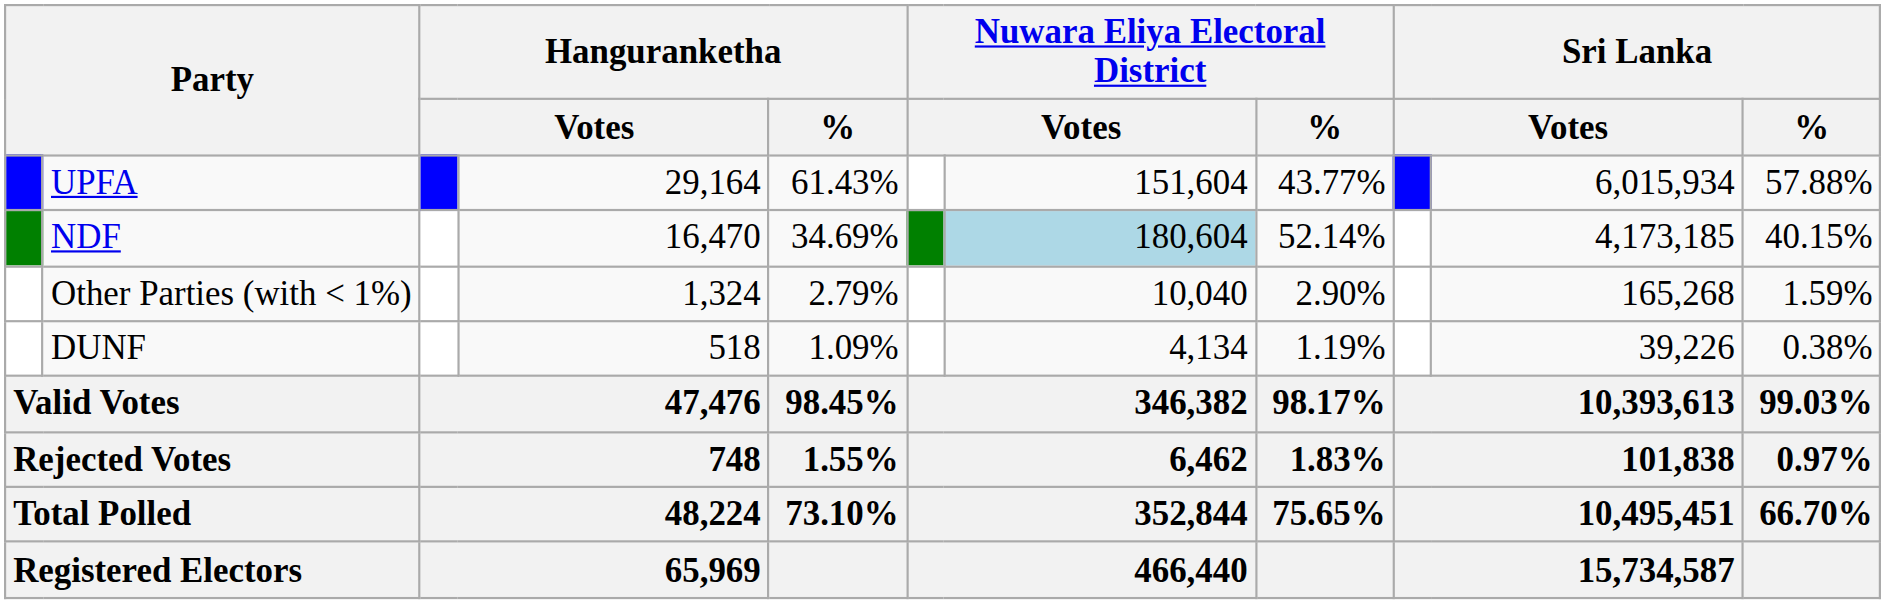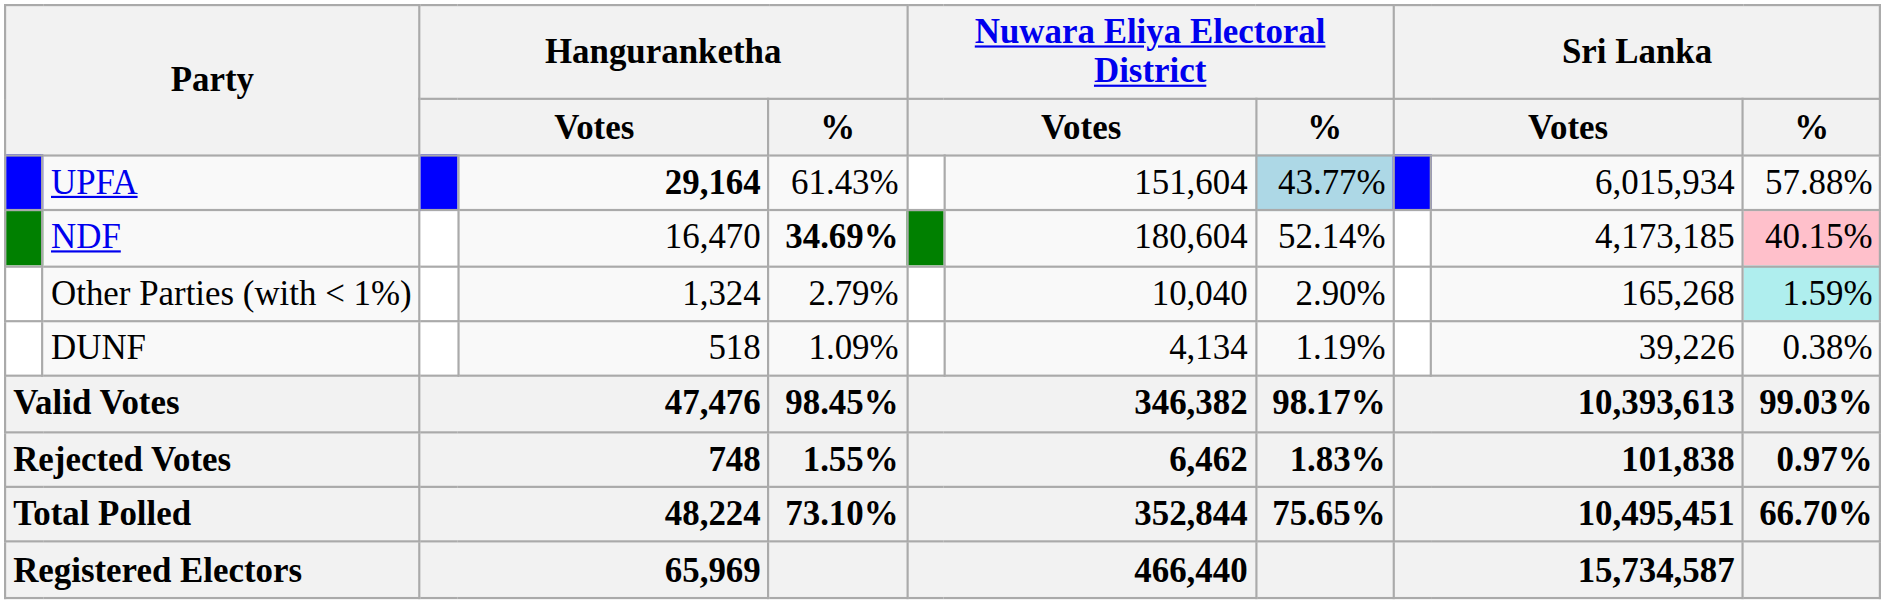UPFA | column 4: normal -> bold
UPFA | Nuwara Eliya Electoral District / %: no background -> lightblue background
NDF | Hanguranketha / %: normal -> bold
NDF | column 7: lightblue background -> no background
NDF | Sri Lanka / %: no background -> pink background
Other Parties (with < 1%) | Sri Lanka / %: no background -> paleturquoise background
